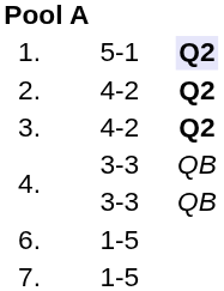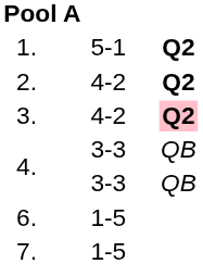1. | column 3: lavender background -> no background
3. | column 3: no background -> pink background
